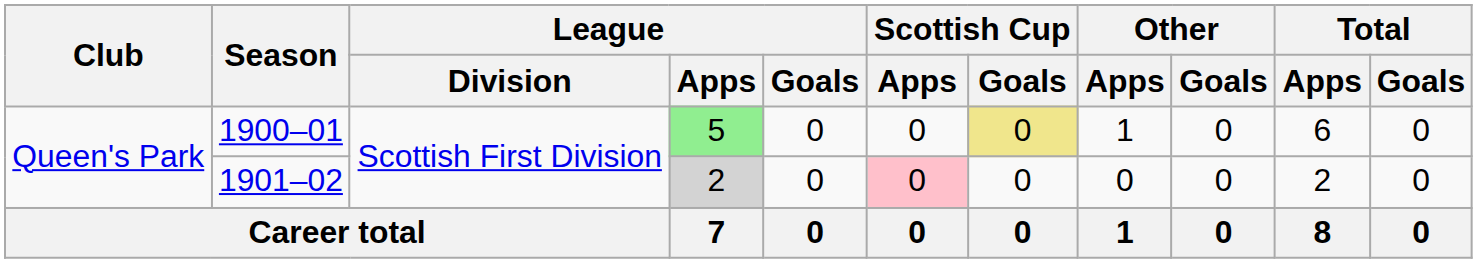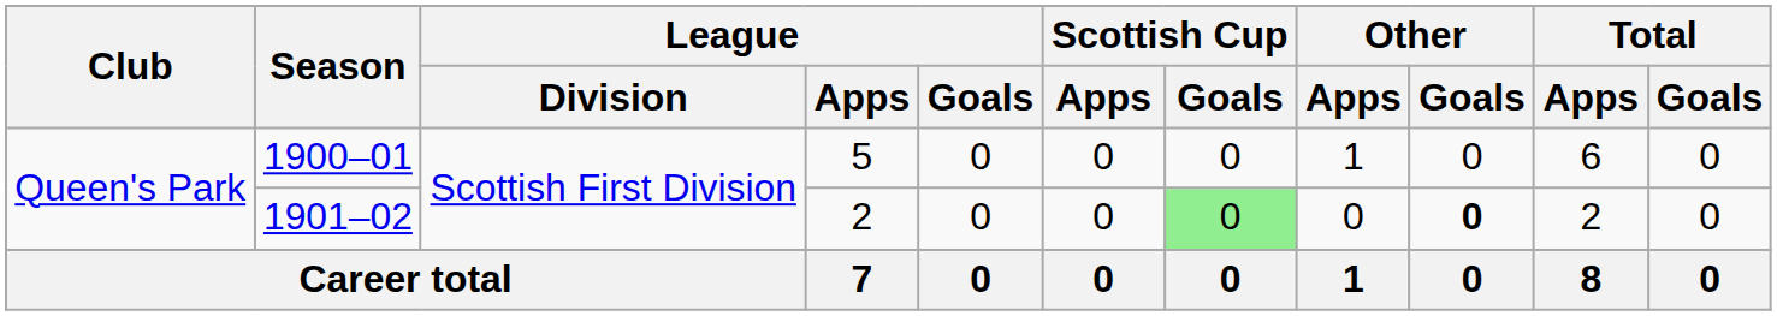1900–01 | League / Apps: lightgreen background -> no background
1900–01 | Scottish Cup / Goals: khaki background -> no background
1901–02 | League / Apps: lightgrey background -> no background
1901–02 | Scottish Cup / Apps: pink background -> no background
1901–02 | Scottish Cup / Goals: no background -> lightgreen background
1901–02 | Other / Goals: normal -> bold
